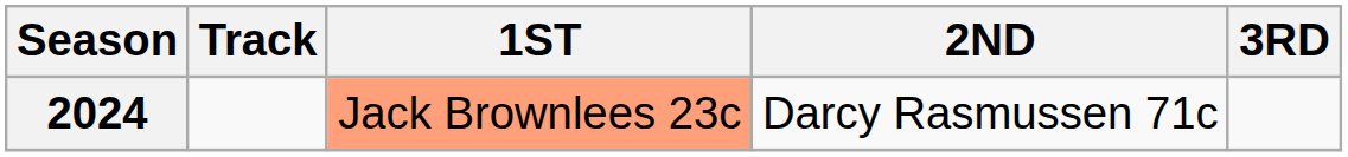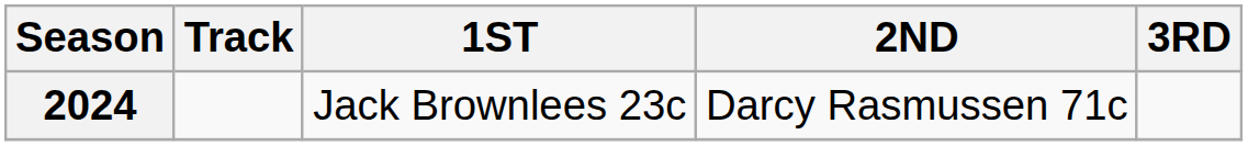2024 | 1ST: lightsalmon background -> no background
